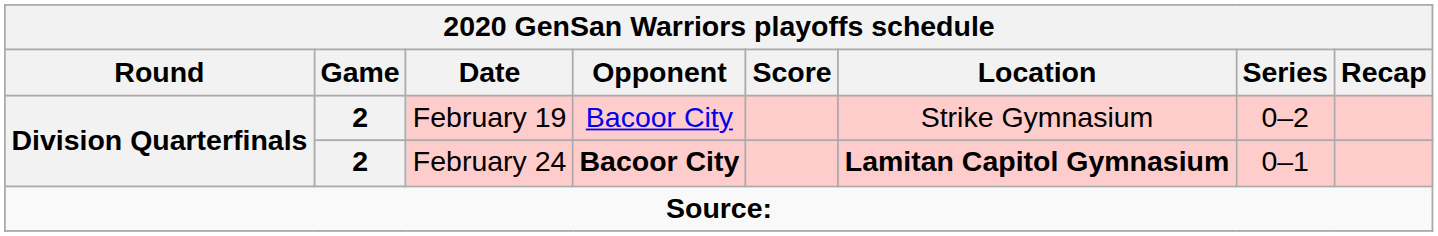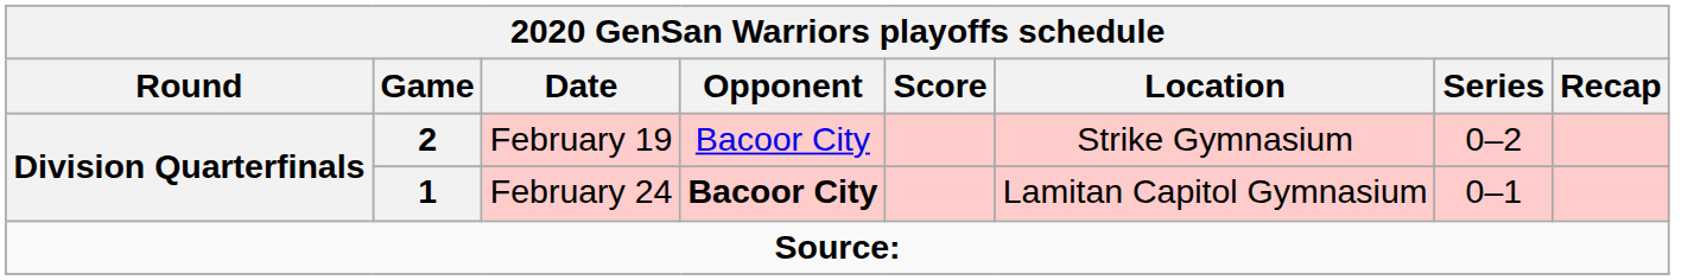February 24 | Game: 2 -> 1
February 24 | Location: bold -> normal
